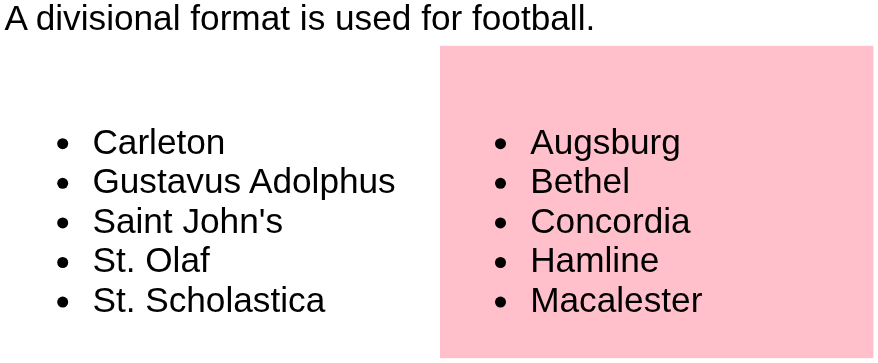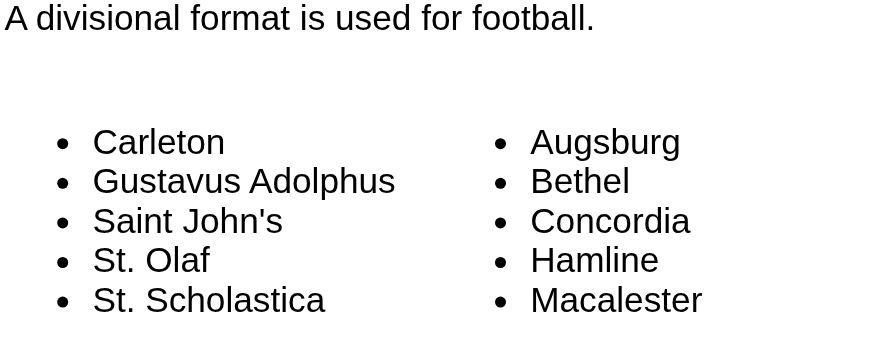row 2 | column 2: pink background -> no background
